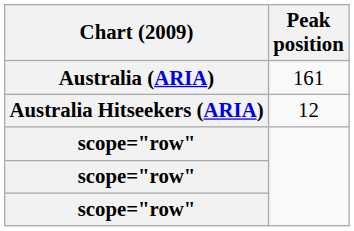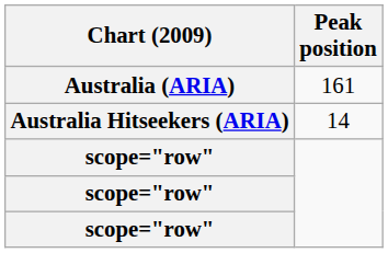Australia Hitseekers (ARIA) | Peak position: 12 -> 14
